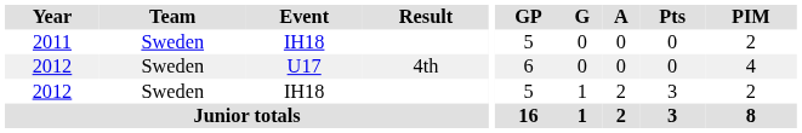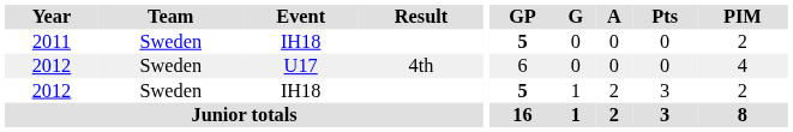2011 | GP: normal -> bold
2012 / IH18 | GP: normal -> bold
